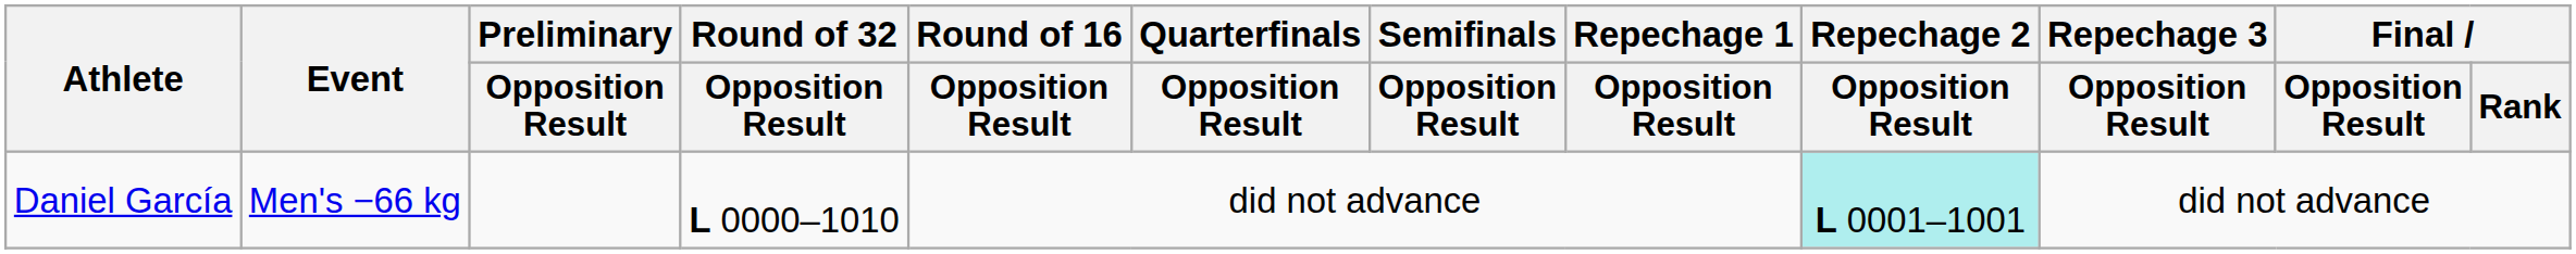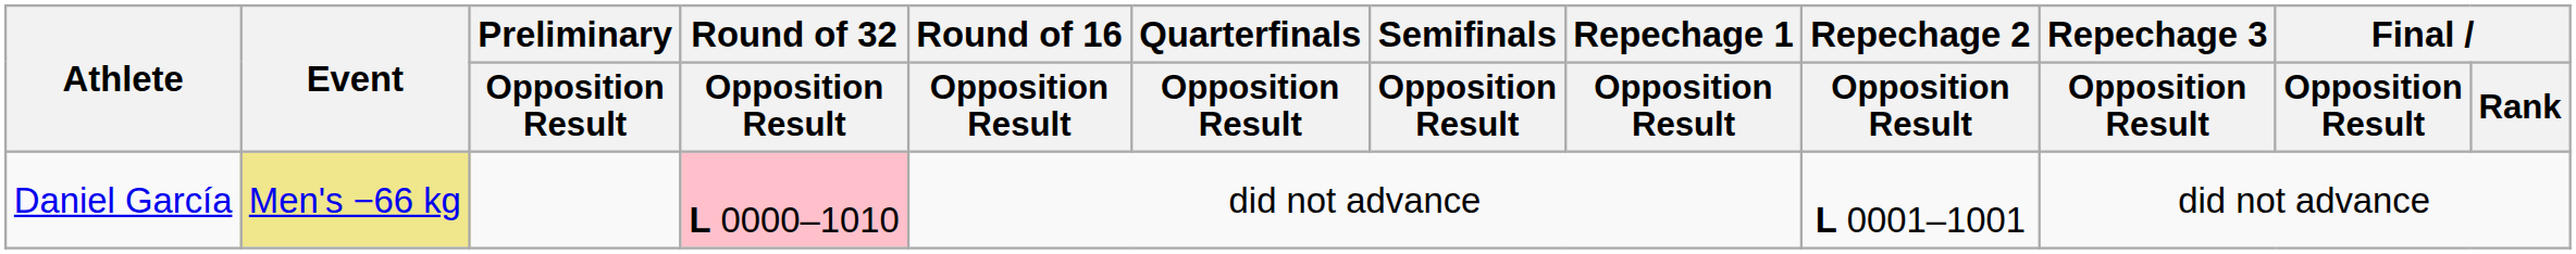Daniel García | Event: no background -> khaki background
Daniel García | Round of 32 / Opposition Result: no background -> pink background
Daniel García | Repechage 2 / Opposition Result: paleturquoise background -> no background
